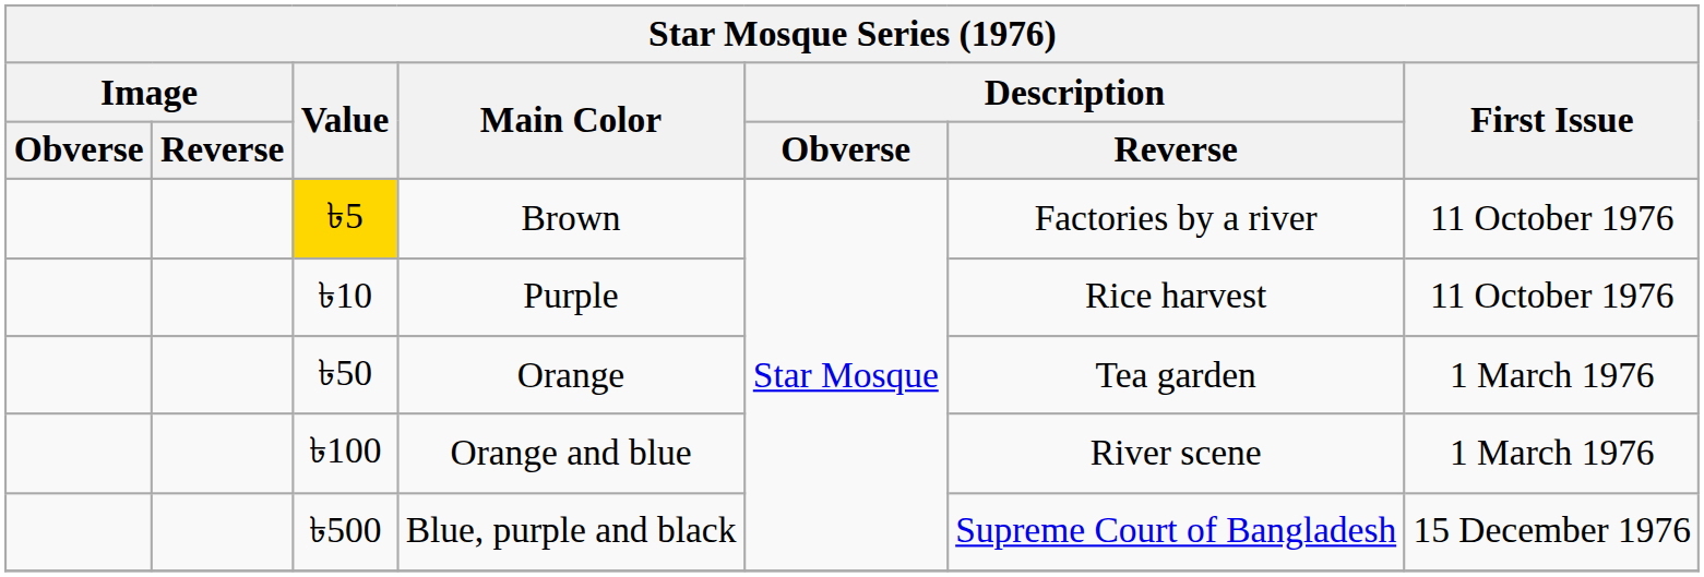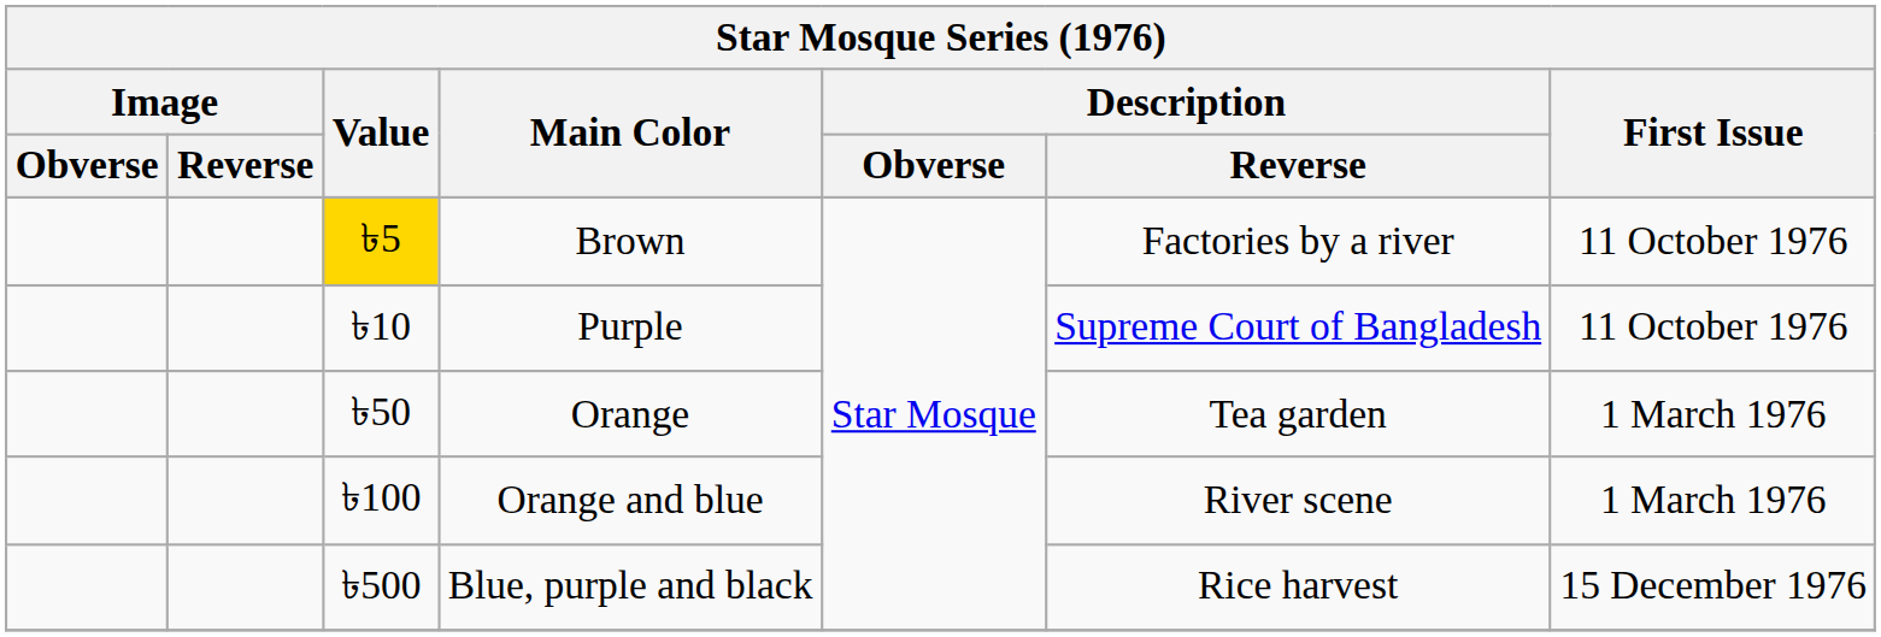Purple | Description / Reverse: Rice harvest -> Supreme Court of Bangladesh
Blue, purple and black | Description / Reverse: Supreme Court of Bangladesh -> Rice harvest
